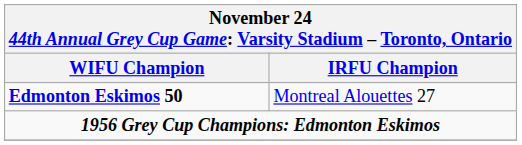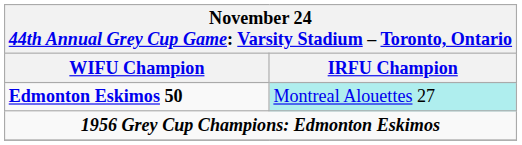Edmonton Eskimos 50 | IRFU Champion: no background -> paleturquoise background
